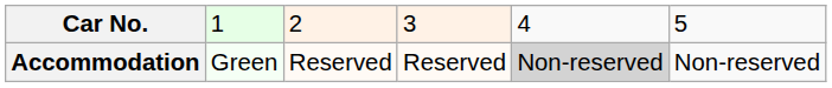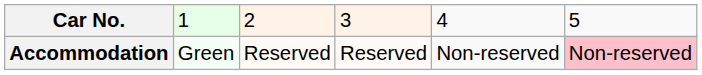Accommodation | column 5: lightgrey background -> no background
Accommodation | column 6: no background -> pink background
